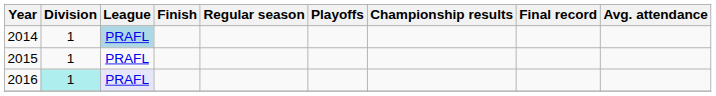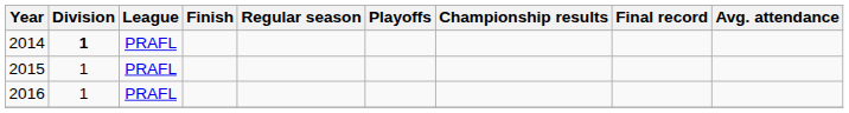2014 | Division: normal -> bold
2014 | League: lightblue background -> no background
2016 | Division: paleturquoise background -> no background
2016 | League: lavender background -> no background
